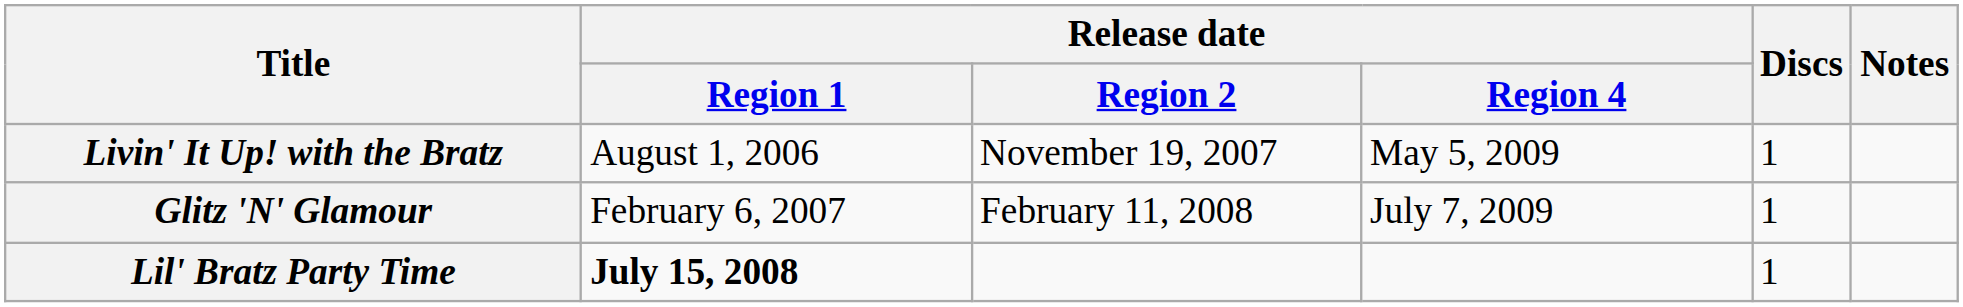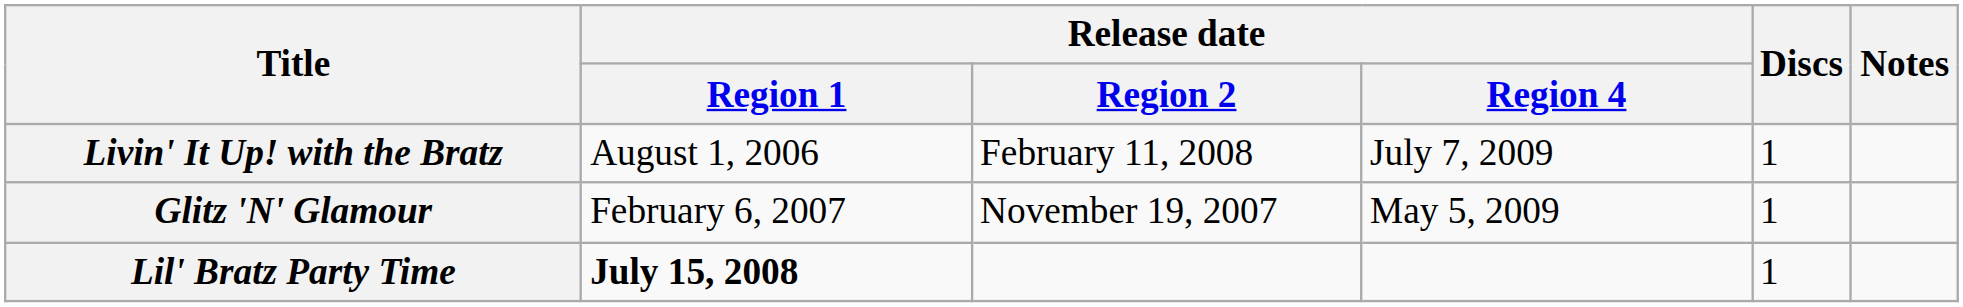Livin' It Up! with the Bratz | Release date / Region 2: November 19, 2007 -> February 11, 2008
Livin' It Up! with the Bratz | Release date / Region 4: May 5, 2009 -> July 7, 2009
Glitz 'N' Glamour | Release date / Region 2: February 11, 2008 -> November 19, 2007
Glitz 'N' Glamour | Release date / Region 4: July 7, 2009 -> May 5, 2009
